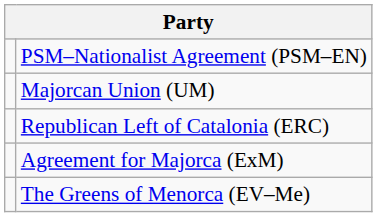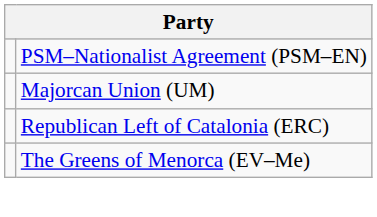- row: Agreement for Majorca (ExM)
